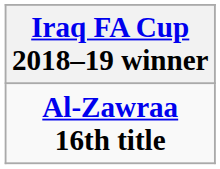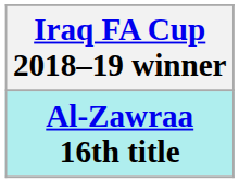row 2 | column 1: no background -> paleturquoise background
